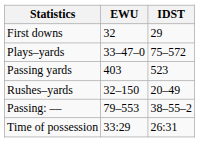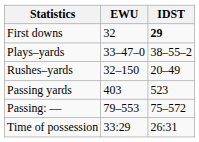First downs | IDST: normal -> bold
Plays–yards | IDST: 75–572 -> 38–55–2
rows swapped: Rushes–yards <-> Passing yards
Passing: –– | IDST: 38–55–2 -> 75–572
